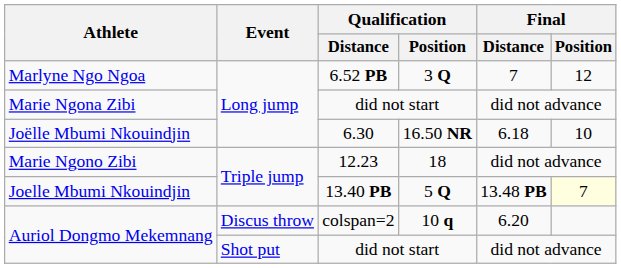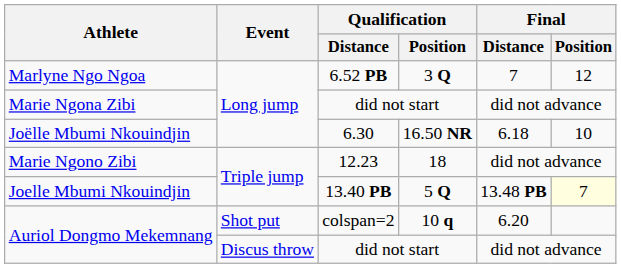Auriol Dongmo Mekemnang / colspan=2 | Event: Discus throw -> Shot put
Auriol Dongmo Mekemnang / did not start | Event: Shot put -> Discus throw
